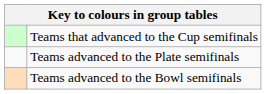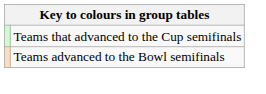- row: Teams advanced to the Plate semifinals
